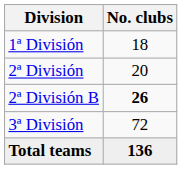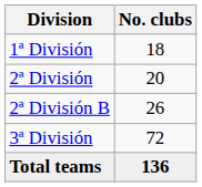2ª División B | No. clubs: bold -> normal
